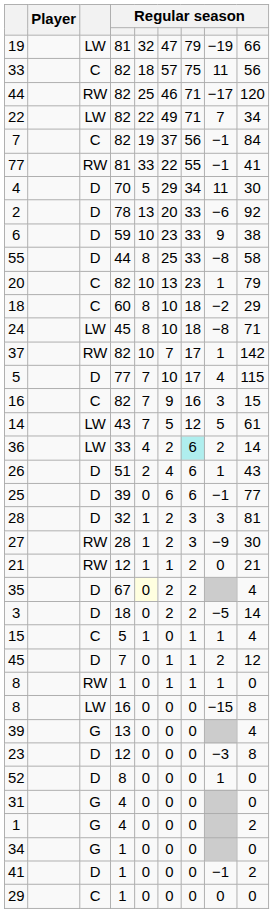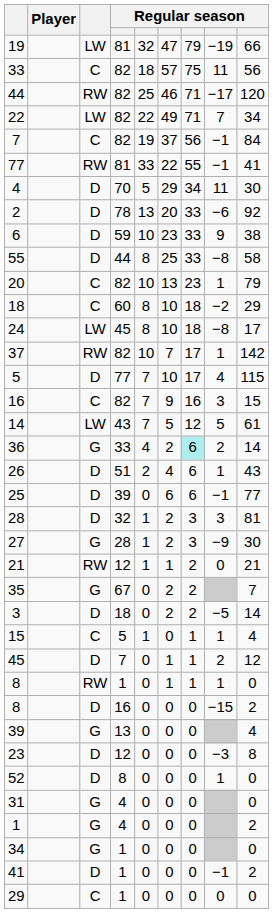24 | column 9: 71 -> 17
36 | column 3: LW -> G
27 | column 3: RW -> G
35 | column 3: D -> G
35 | column 5: lightyellow background -> no background
35 | column 9: 4 -> 7
8 / 16 | column 3: LW -> D
8 / 16 | column 9: 8 -> 2
